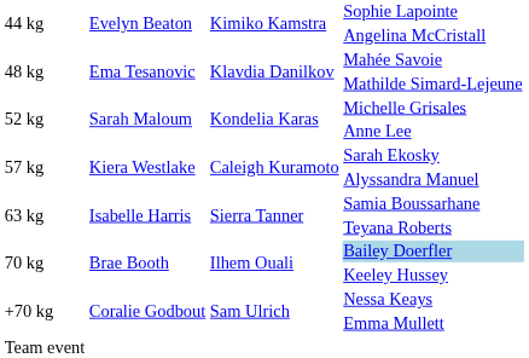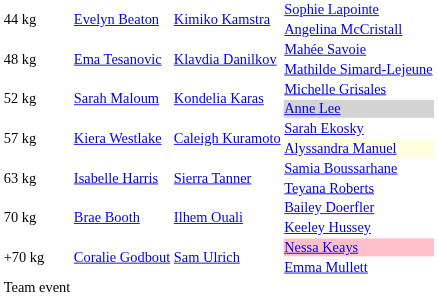Anne Lee | column 4: no background -> lightgrey background
Alyssandra Manuel | column 4: no background -> lightyellow background
Bailey Doerfler | column 4: lightblue background -> no background
Nessa Keays | column 4: no background -> pink background
